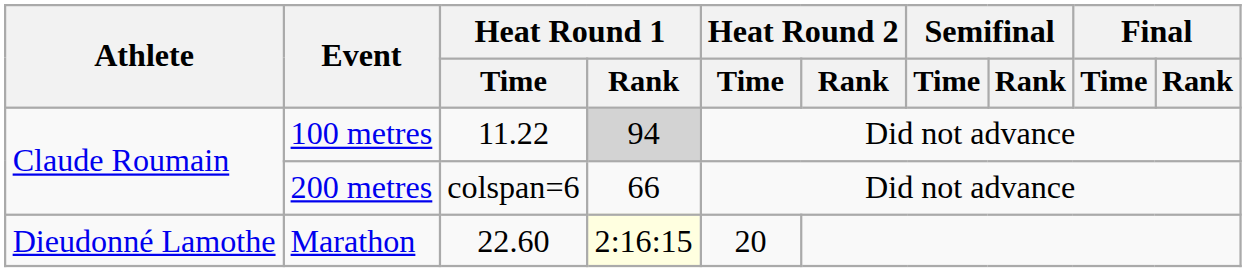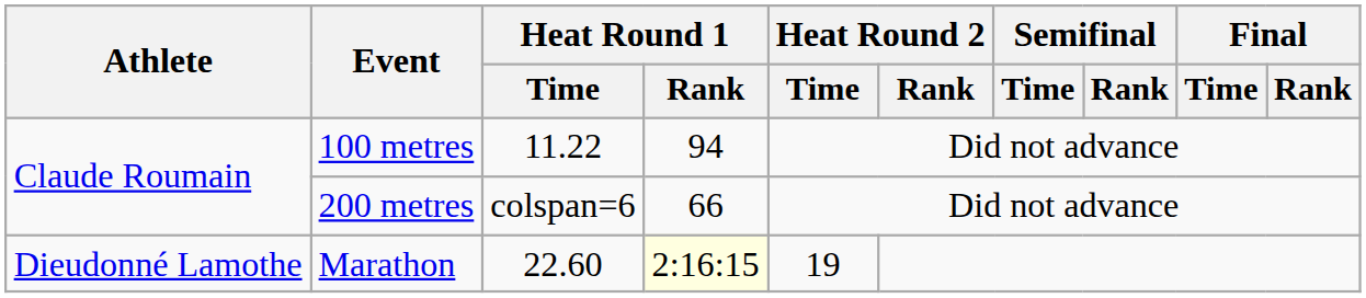100 metres | Heat Round 1 / Rank: lightgrey background -> no background
Marathon | Heat Round 2 / Time: 20 -> 19
